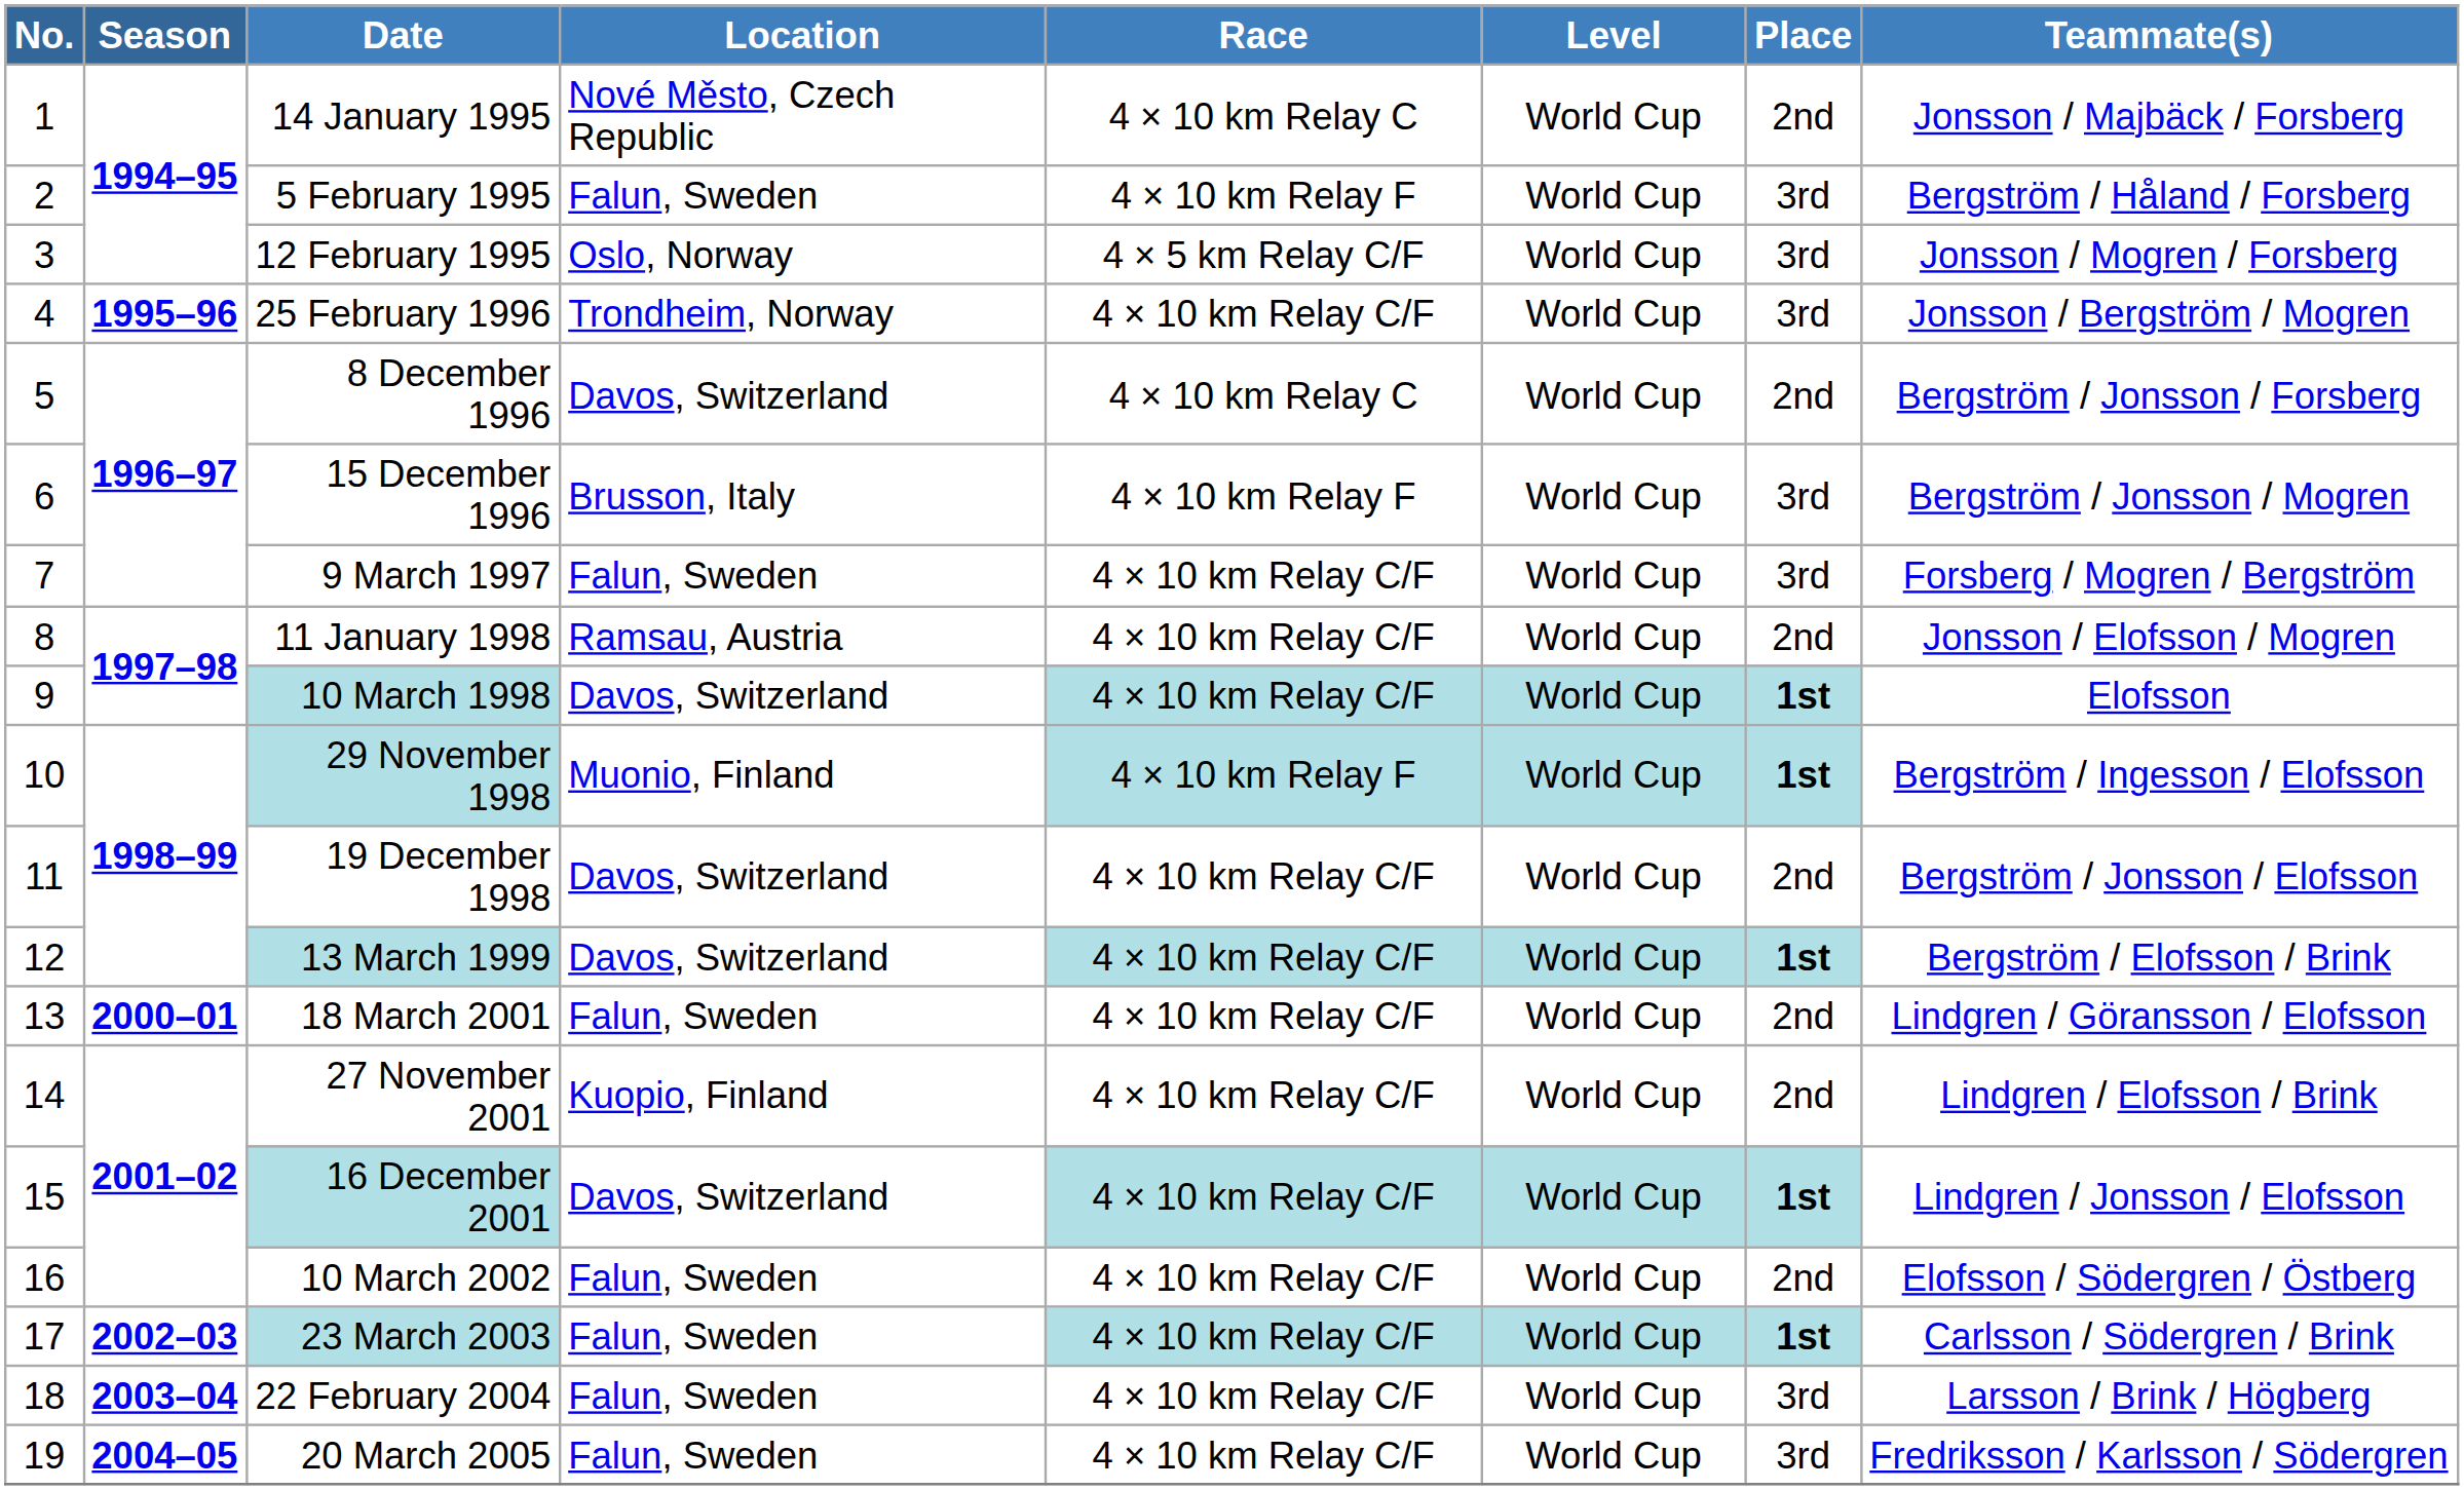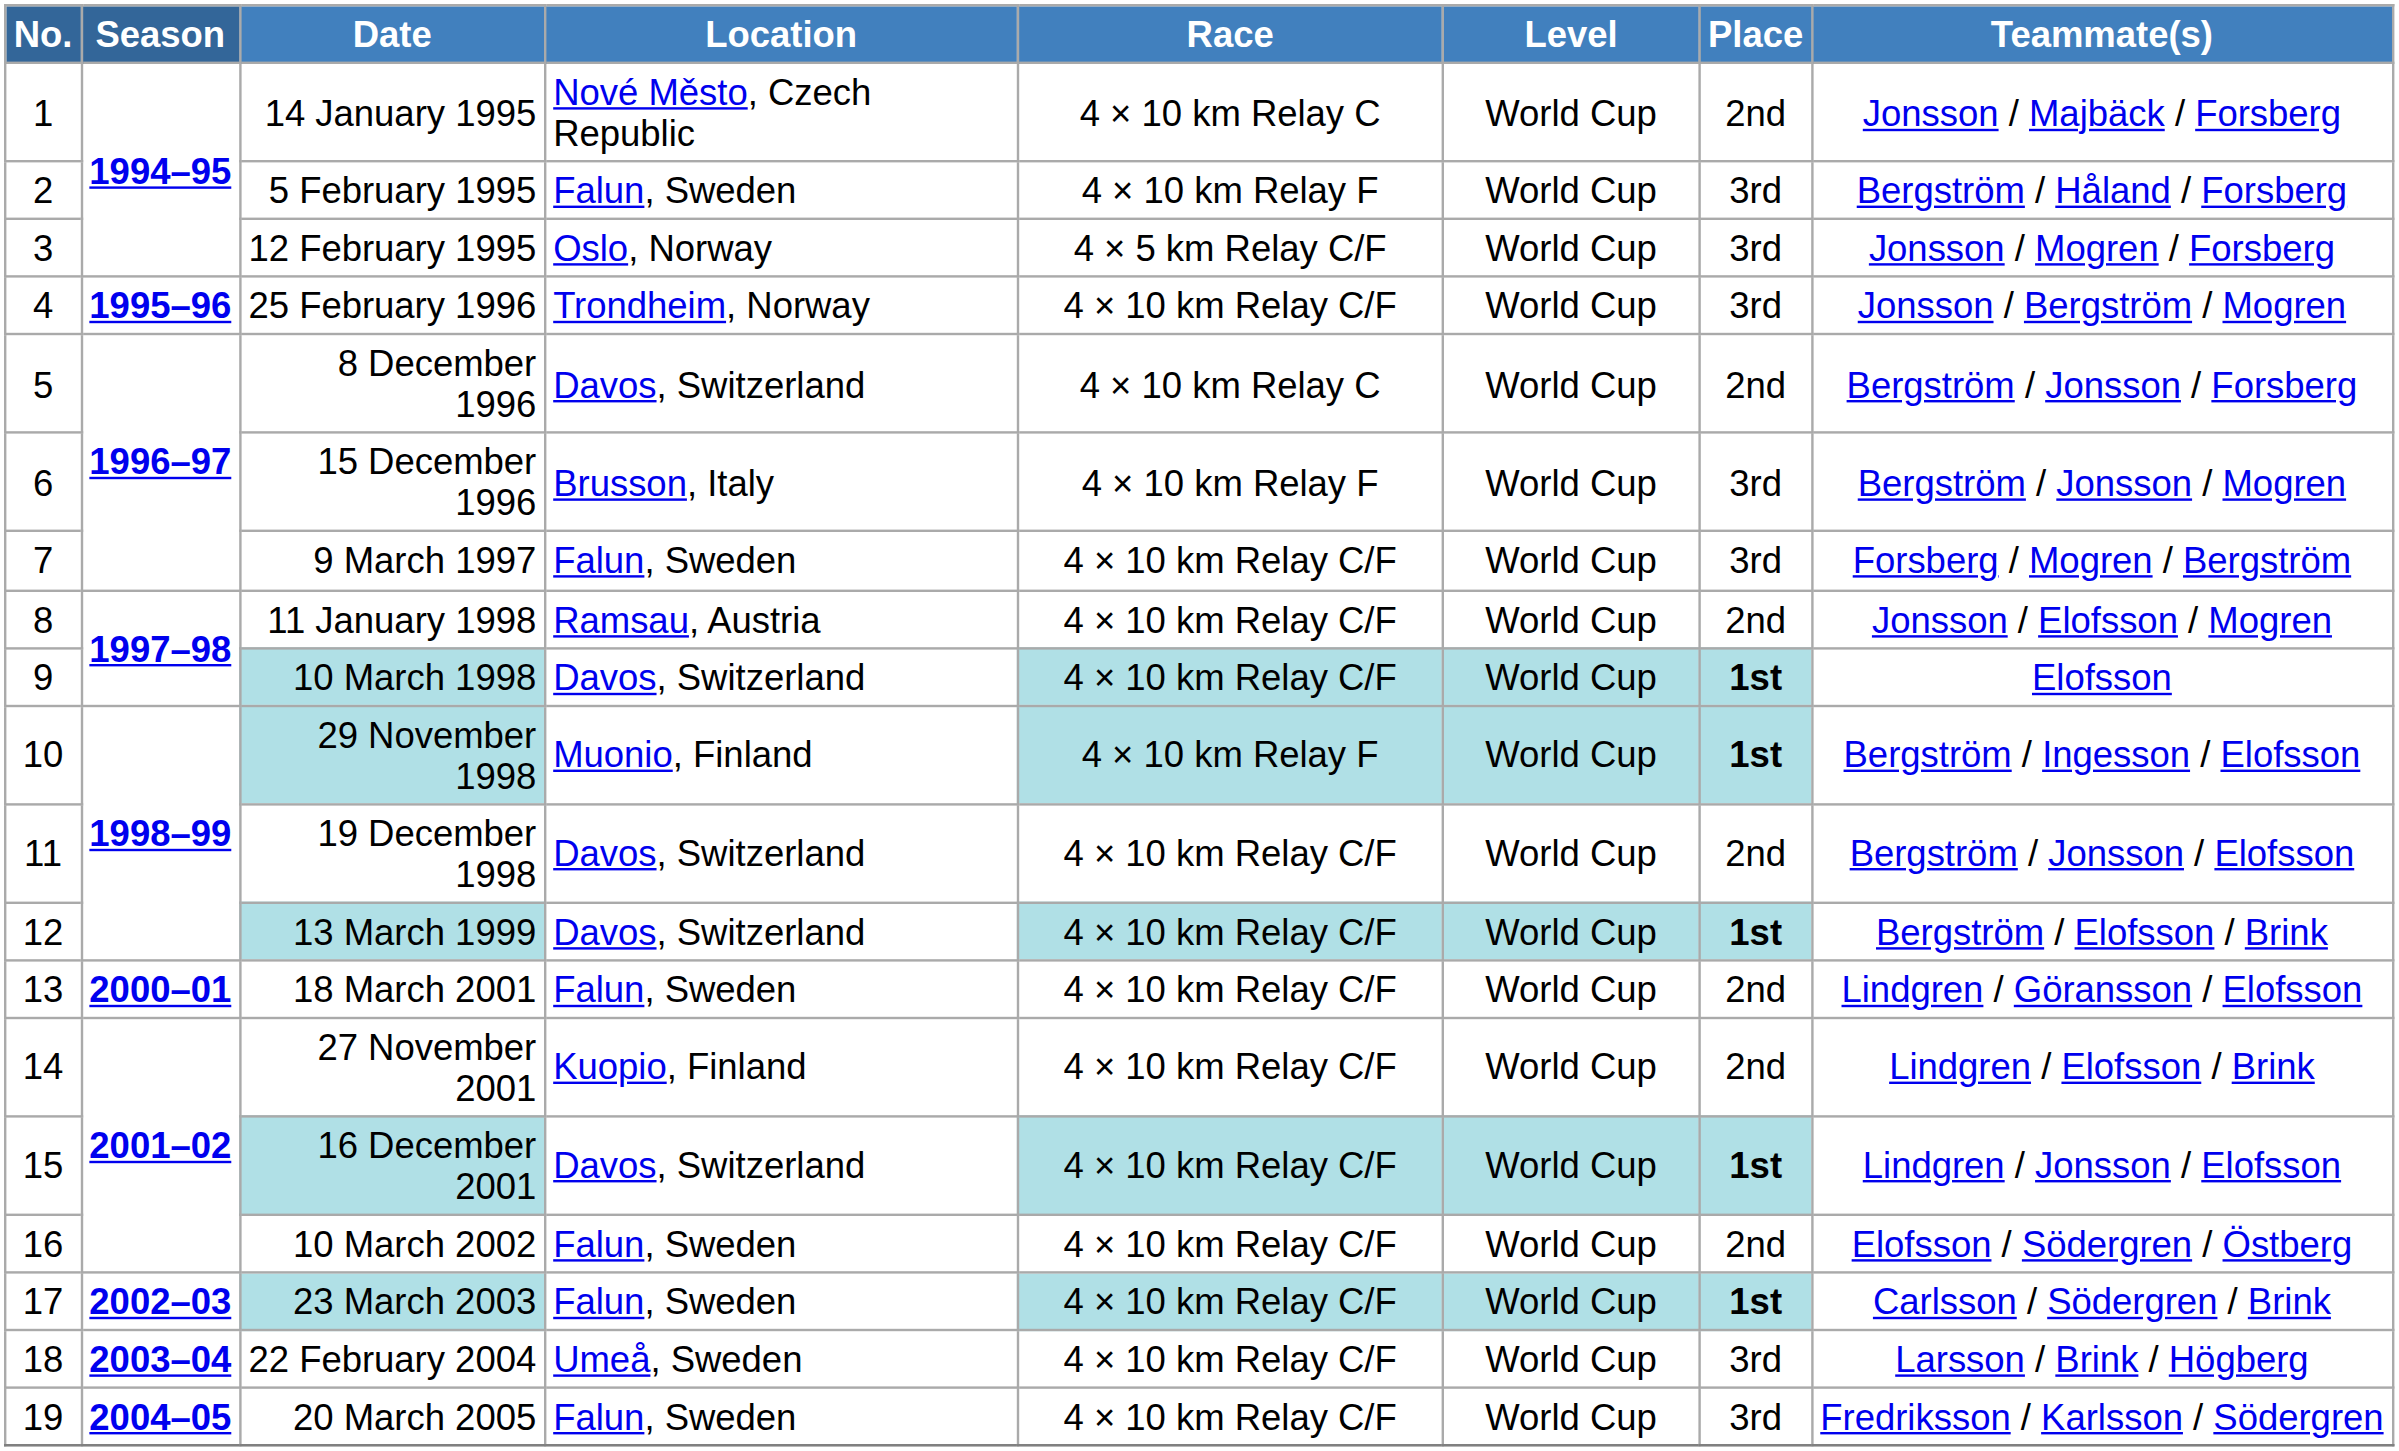22 February 2004 | Location: Falun, Sweden -> Umeå, Sweden
